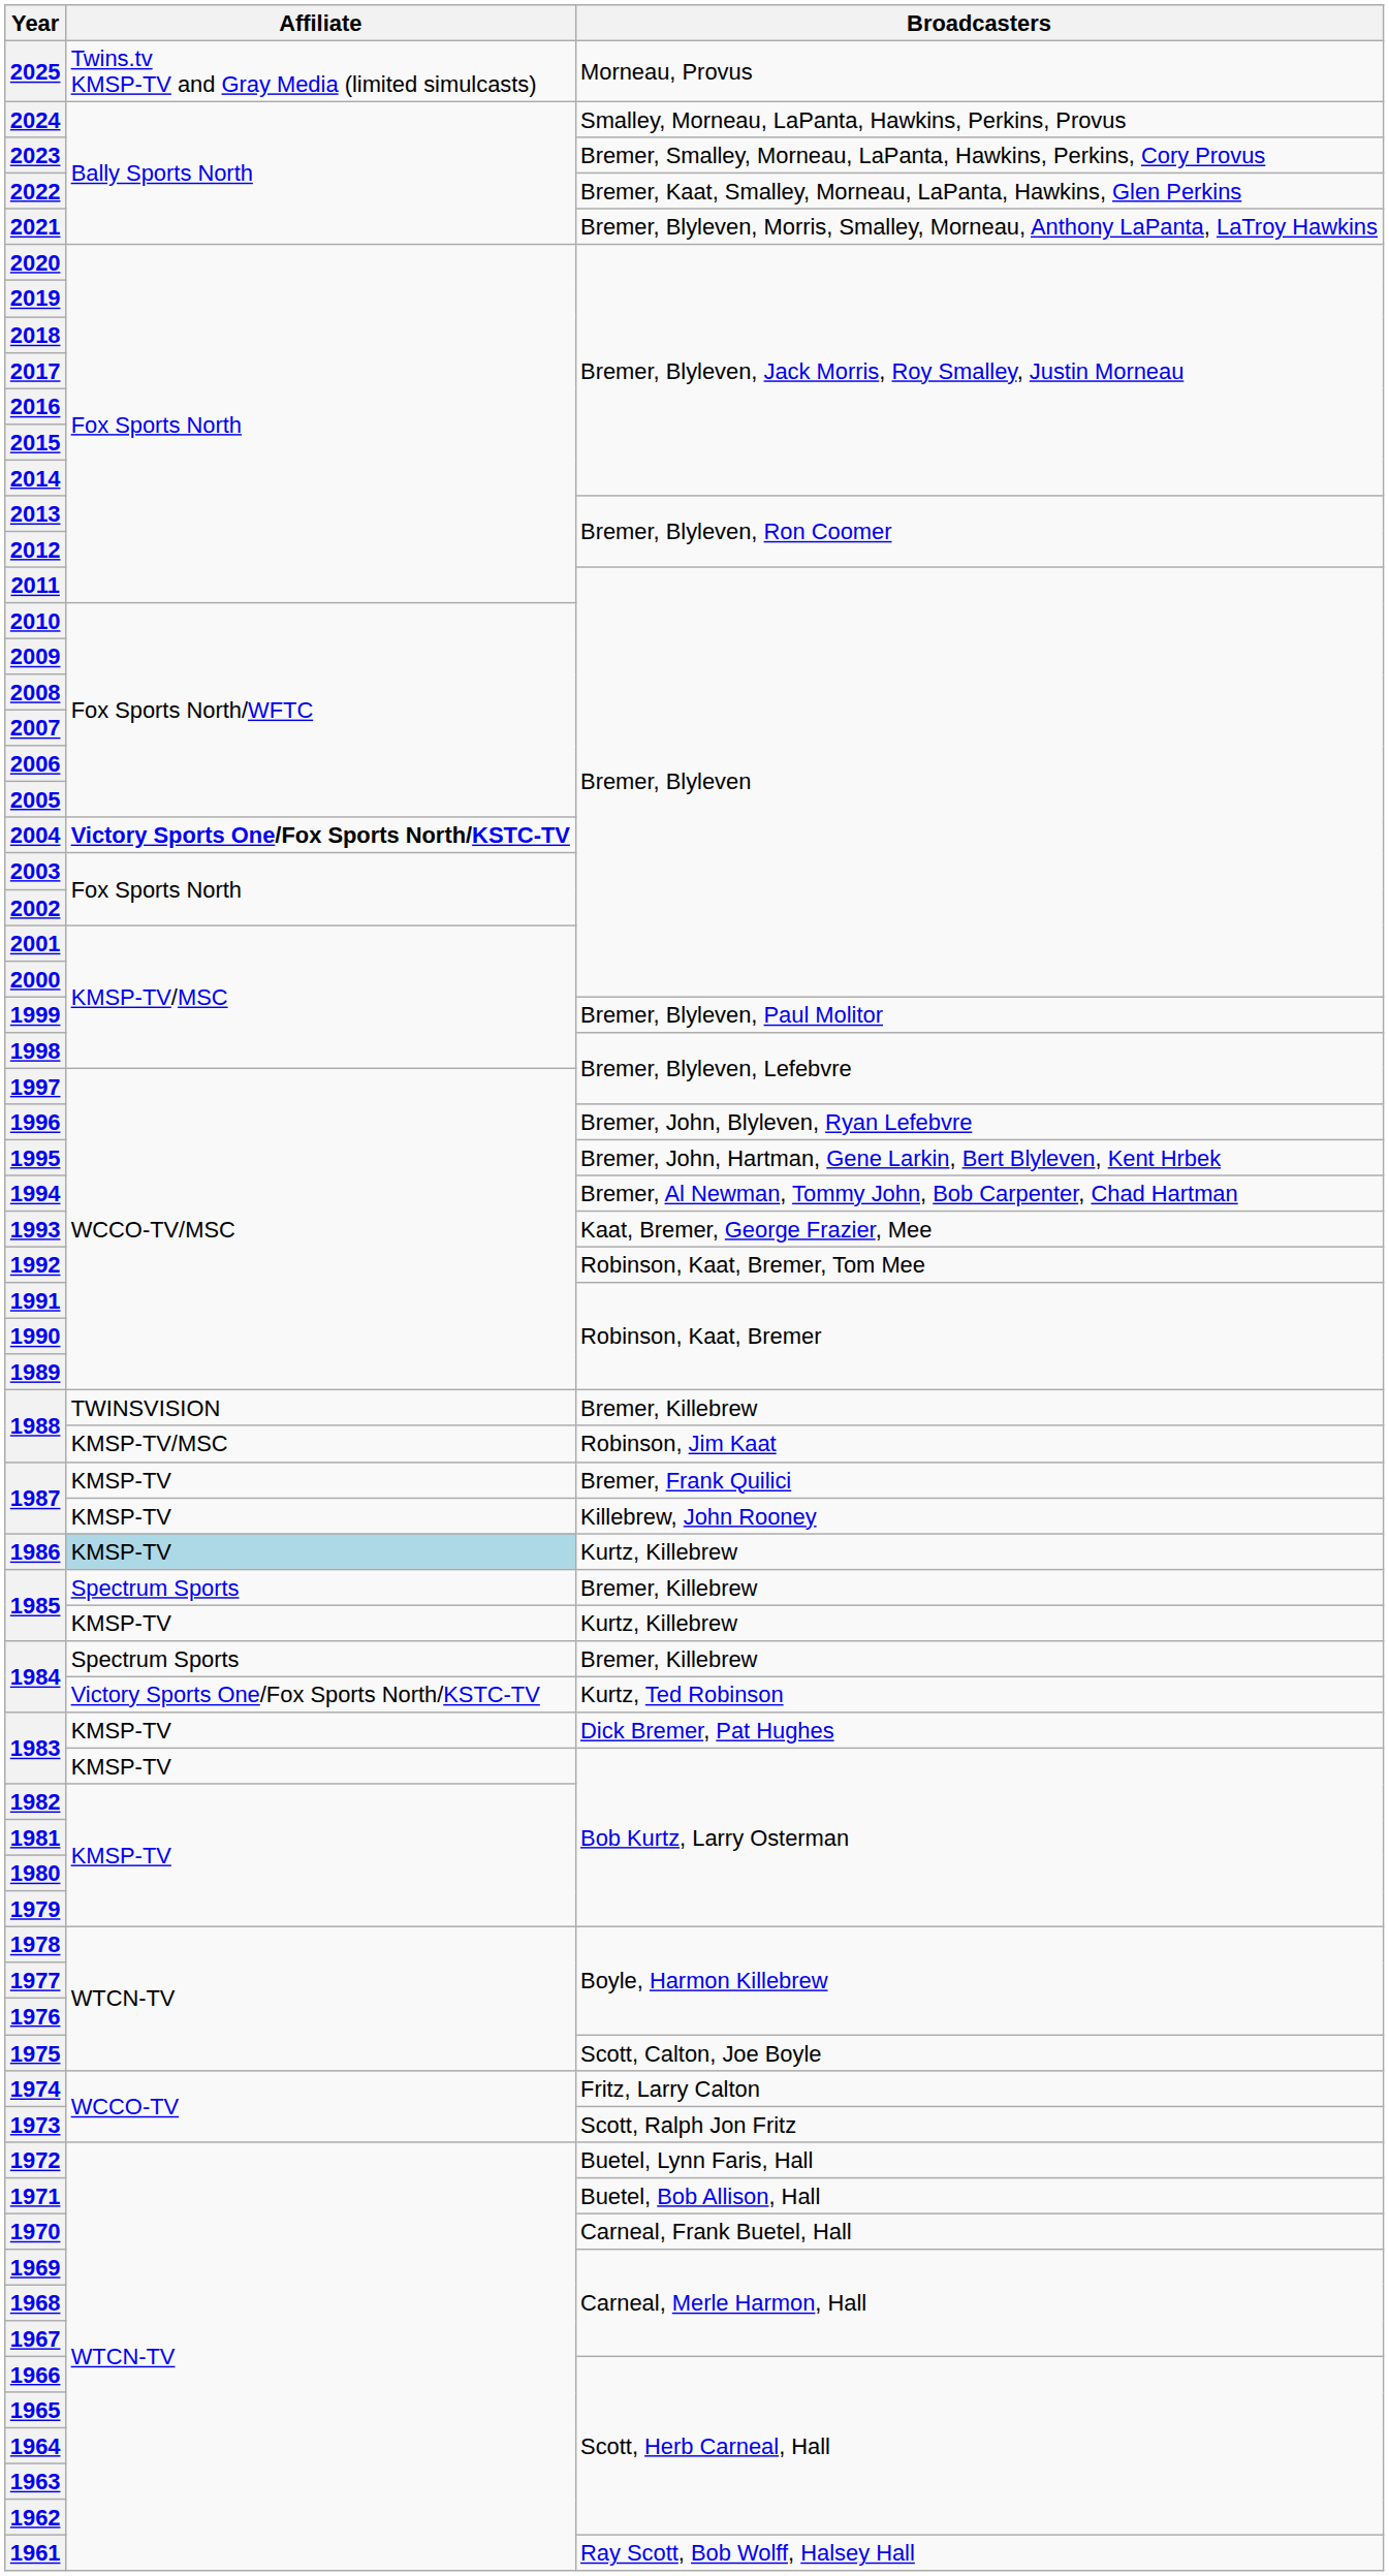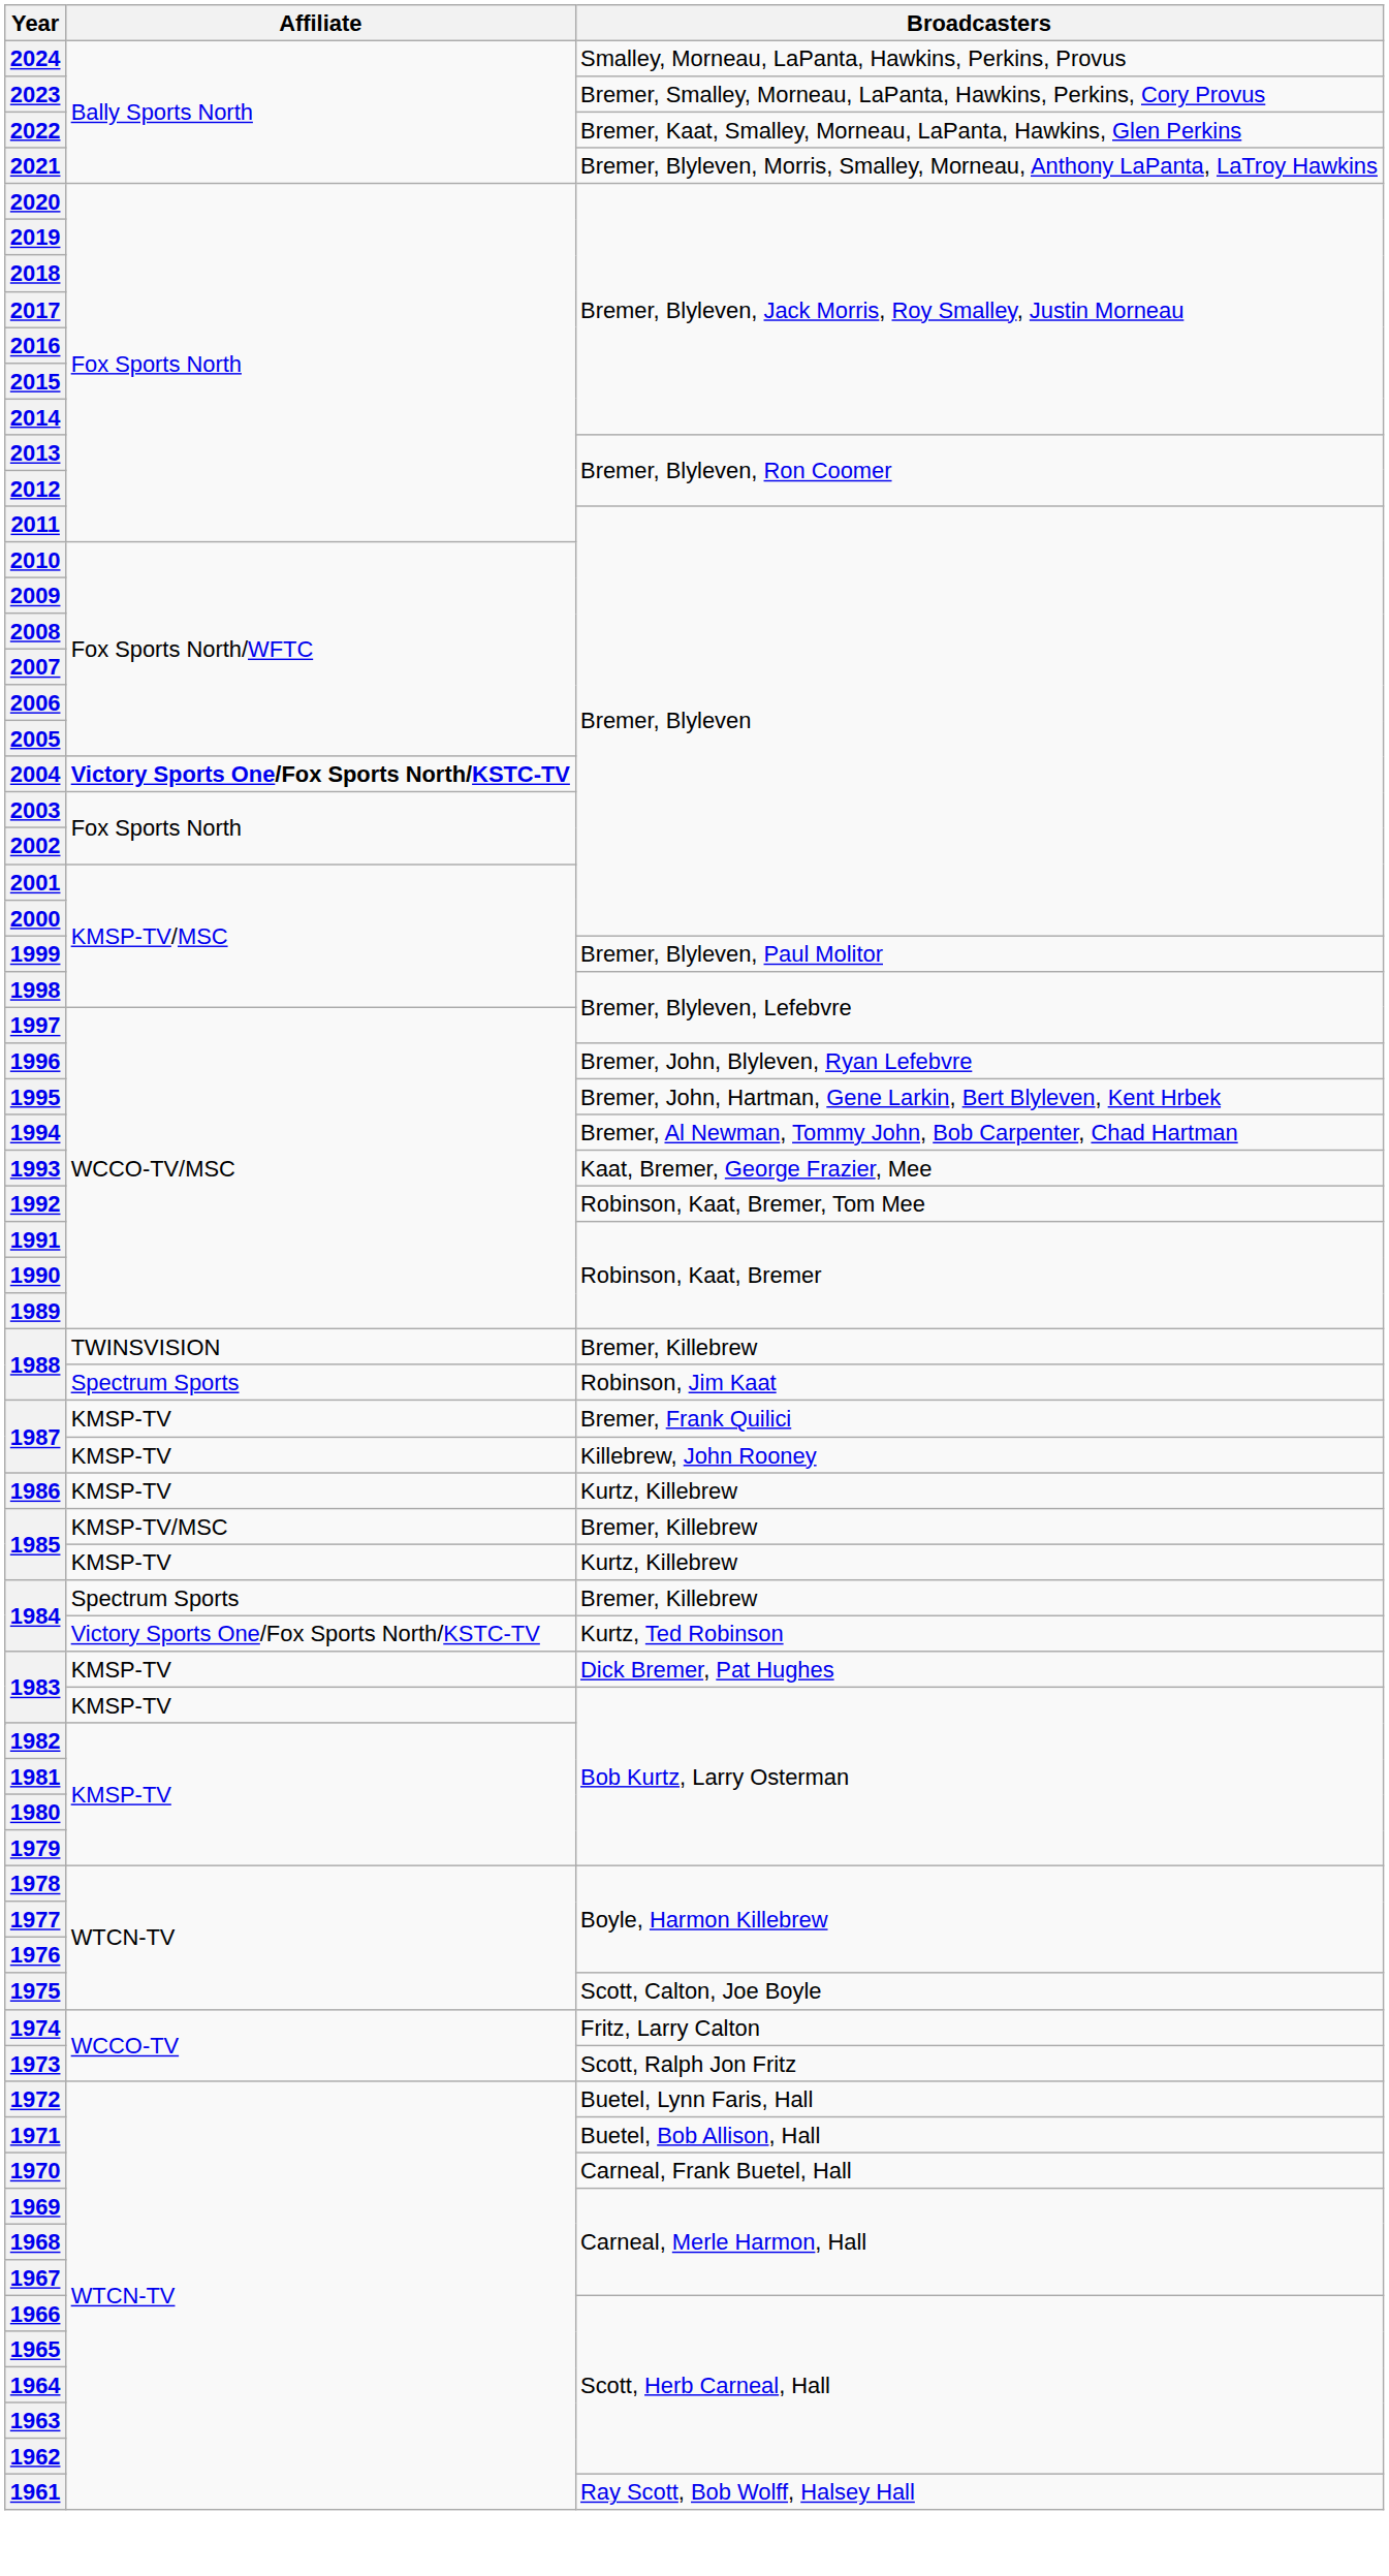- row: 2025 | Twins.tv KMSP-TV and Gray Media (limited simulcasts) | Morneau, Provus
1988 / Robinson, Jim Kaat | Affiliate: KMSP-TV/MSC -> Spectrum Sports
1986 | Affiliate: lightblue background -> no background
1985 / Bremer, Killebrew | Affiliate: Spectrum Sports -> KMSP-TV/MSC
